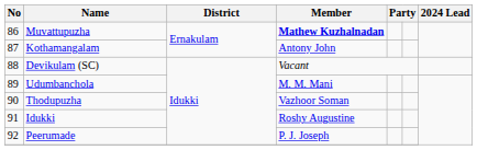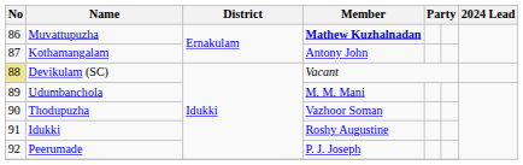Devikulam (SC) | No: no background -> khaki background
